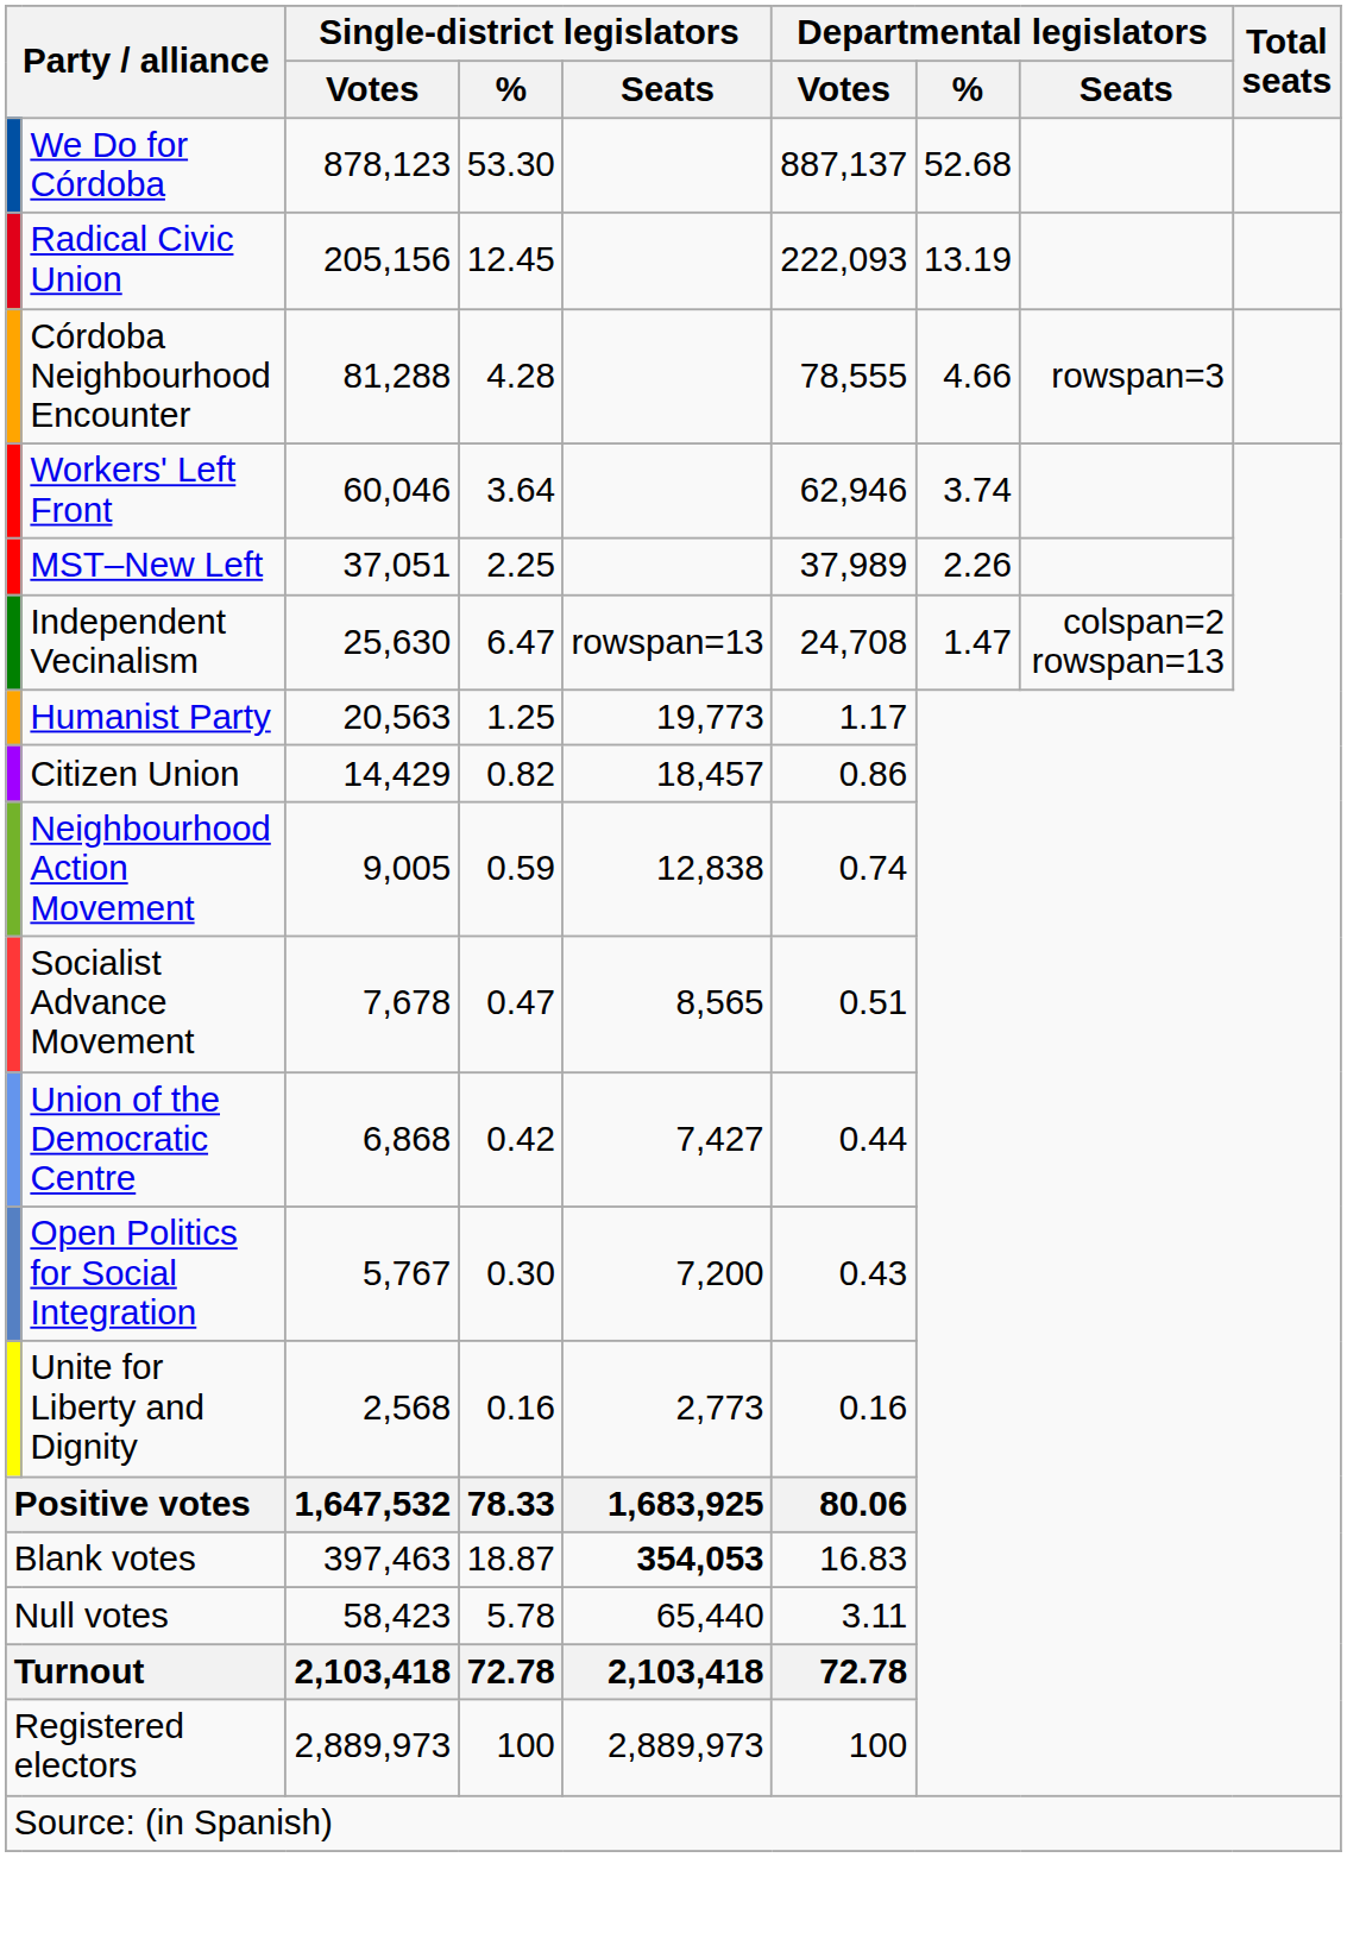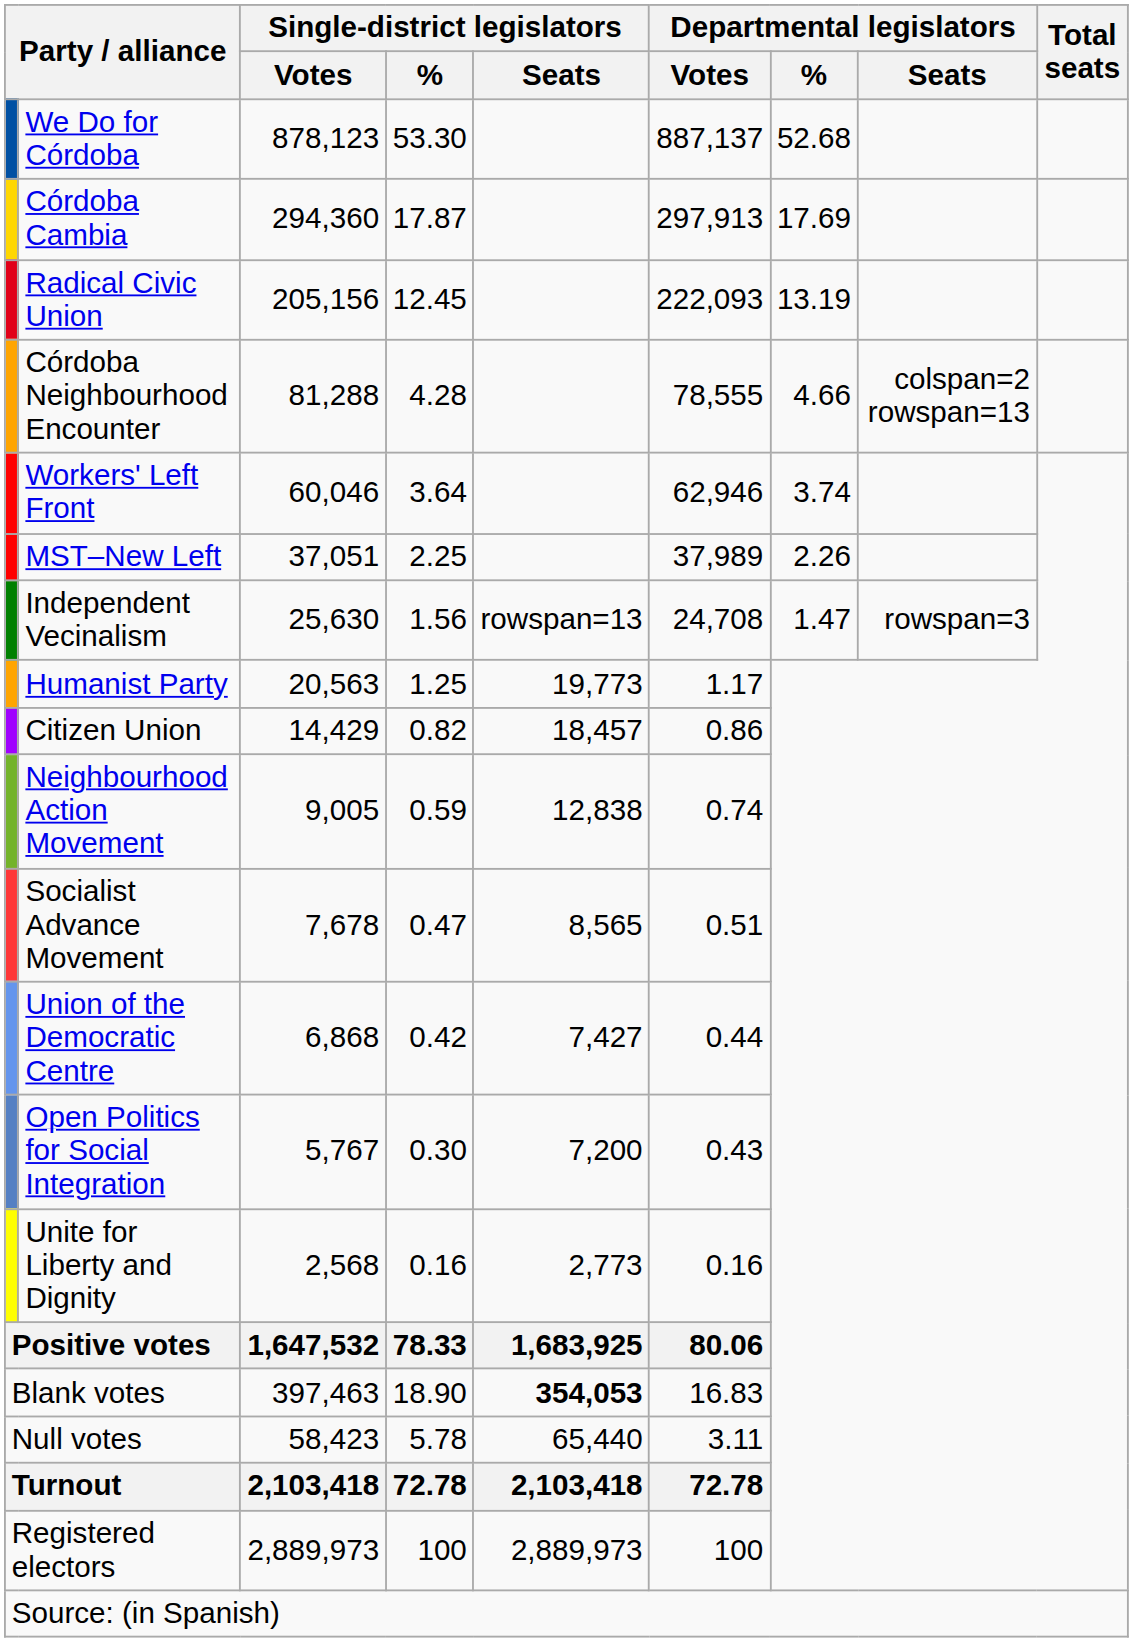+ row: Córdoba Cambia | 294,360 | 17.87 | 297,913 | 17.69
Córdoba Neighbourhood Encounter | Departmental legislators / Seats: rowspan=3 -> colspan=2 rowspan=13
Independent Vecinalism | Single-district legislators / %: 6.47 -> 1.56
Independent Vecinalism | Departmental legislators / Seats: colspan=2 rowspan=13 -> rowspan=3
Blank votes | Single-district legislators / %: 18.87 -> 18.90
